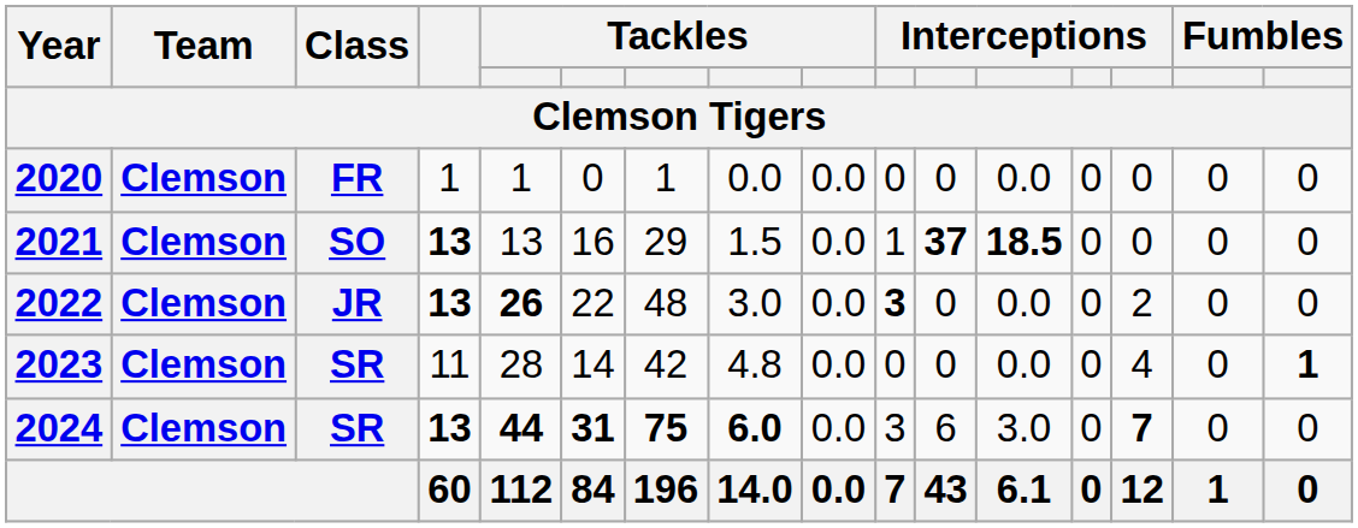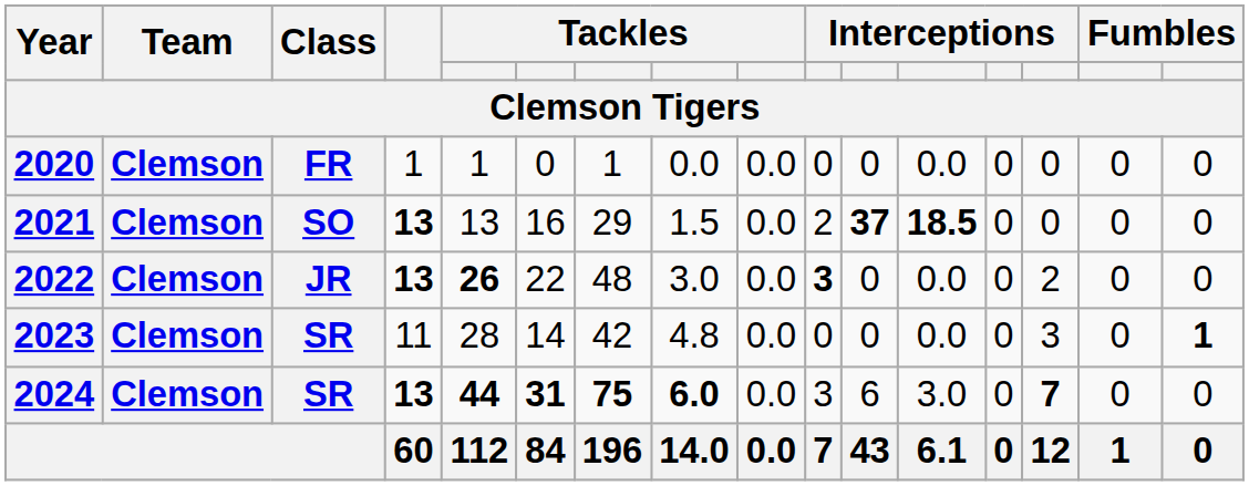2021 | column 10: 1 -> 2
2023 | column 14: 4 -> 3
